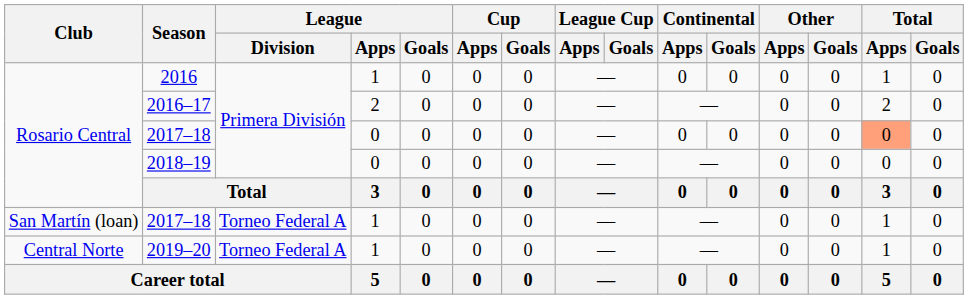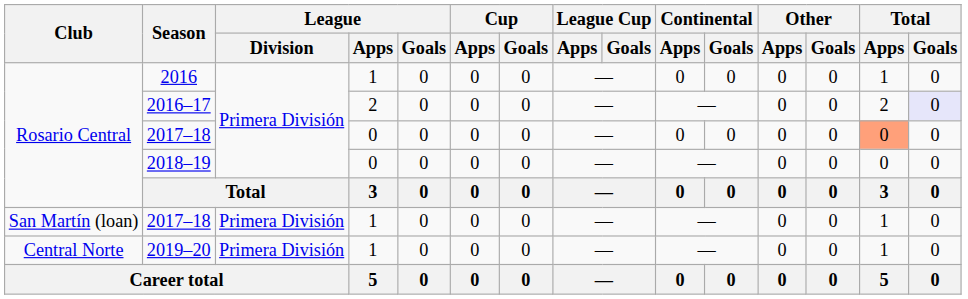2016–17 | Total / Goals: no background -> lavender background
San Martín (loan) / 2017–18 | League / Division: Torneo Federal A -> Primera División
2019–20 | League / Division: Torneo Federal A -> Primera División
